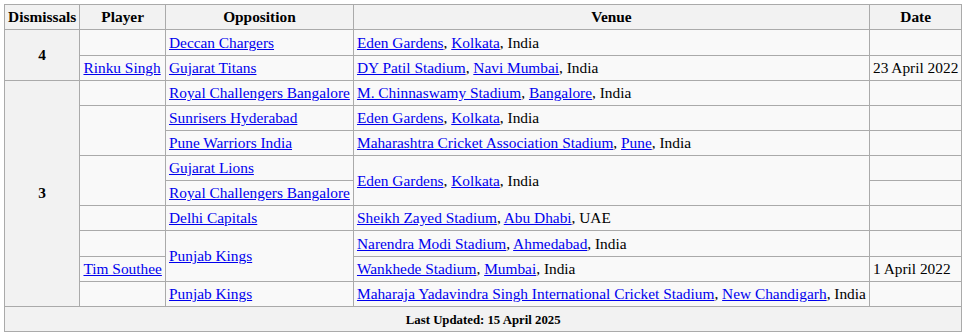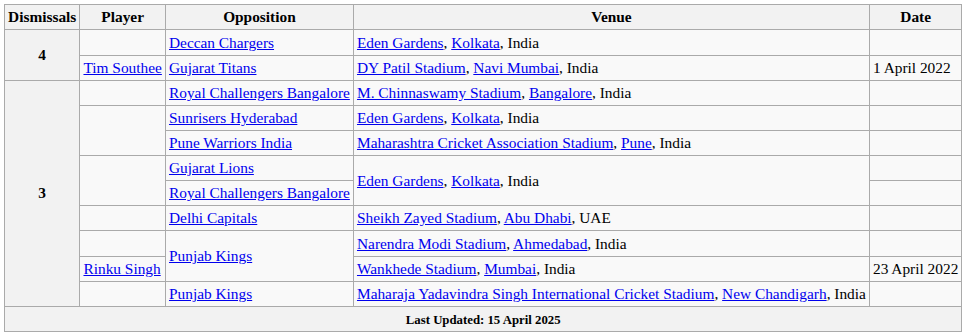Gujarat Titans | Player: Rinku Singh -> Tim Southee
Gujarat Titans | Date: 23 April 2022 -> 1 April 2022
Punjab Kings / Wankhede Stadium, Mumbai, India | Player: Tim Southee -> Rinku Singh
Punjab Kings / Wankhede Stadium, Mumbai, India | Date: 1 April 2022 -> 23 April 2022
